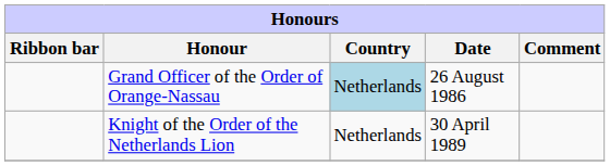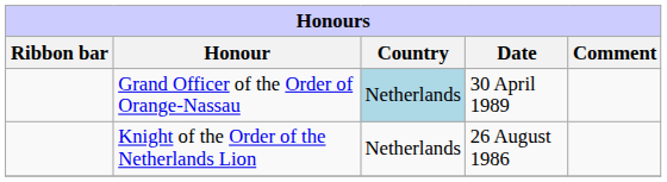Grand Officer of the Order of Orange-Nassau | Date: 26 August 1986 -> 30 April 1989
Knight of the Order of the Netherlands Lion | Date: 30 April 1989 -> 26 August 1986
